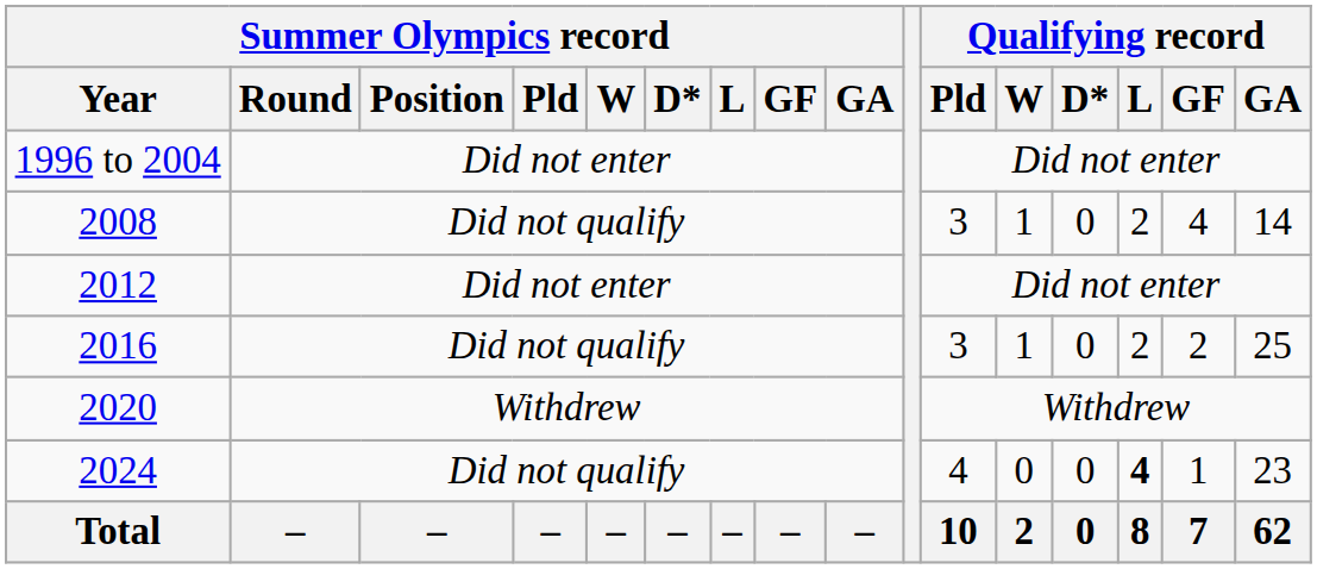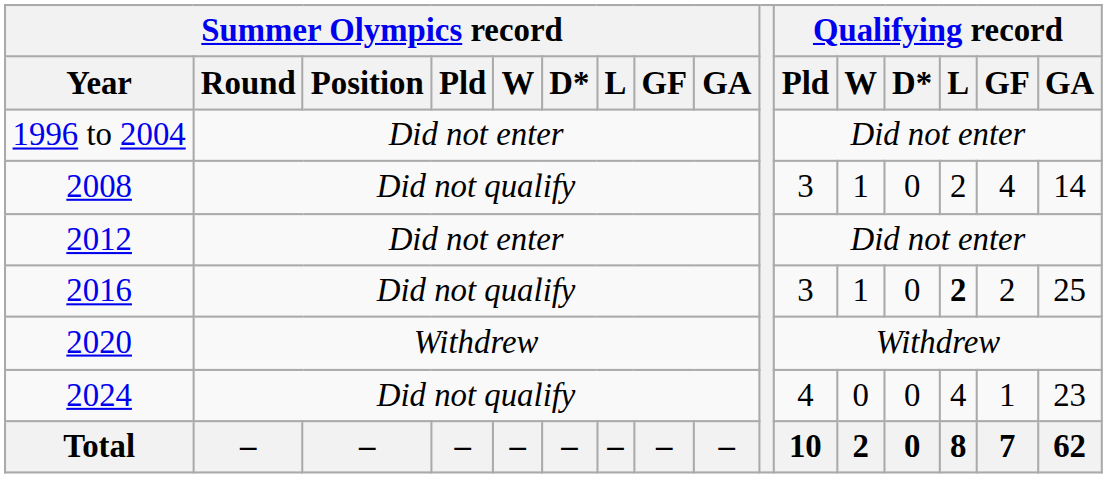2016 | Qualifying record / L: normal -> bold
2024 | Qualifying record / L: bold -> normal
